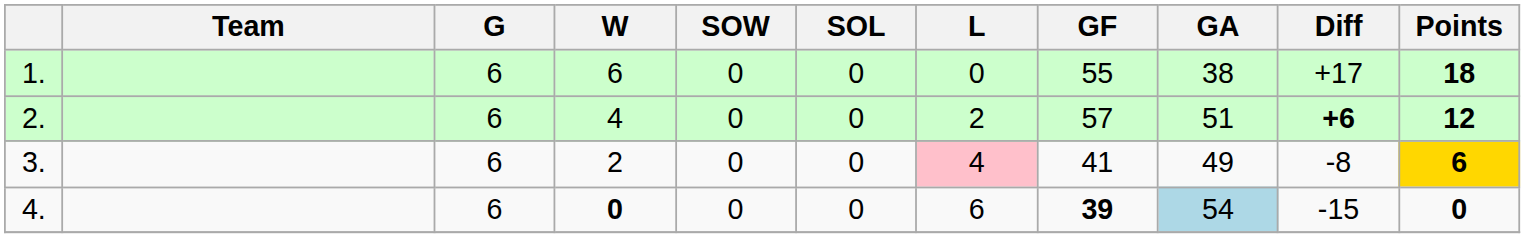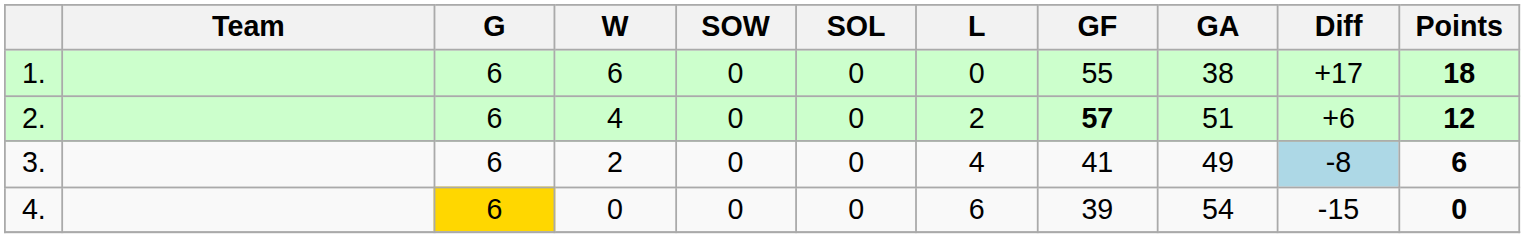2. | GF: normal -> bold
2. | Diff: bold -> normal
3. | L: pink background -> no background
3. | Diff: no background -> lightblue background
3. | Points: gold background -> no background
4. | G: no background -> gold background
4. | W: bold -> normal
4. | GF: bold -> normal
4. | GA: lightblue background -> no background
